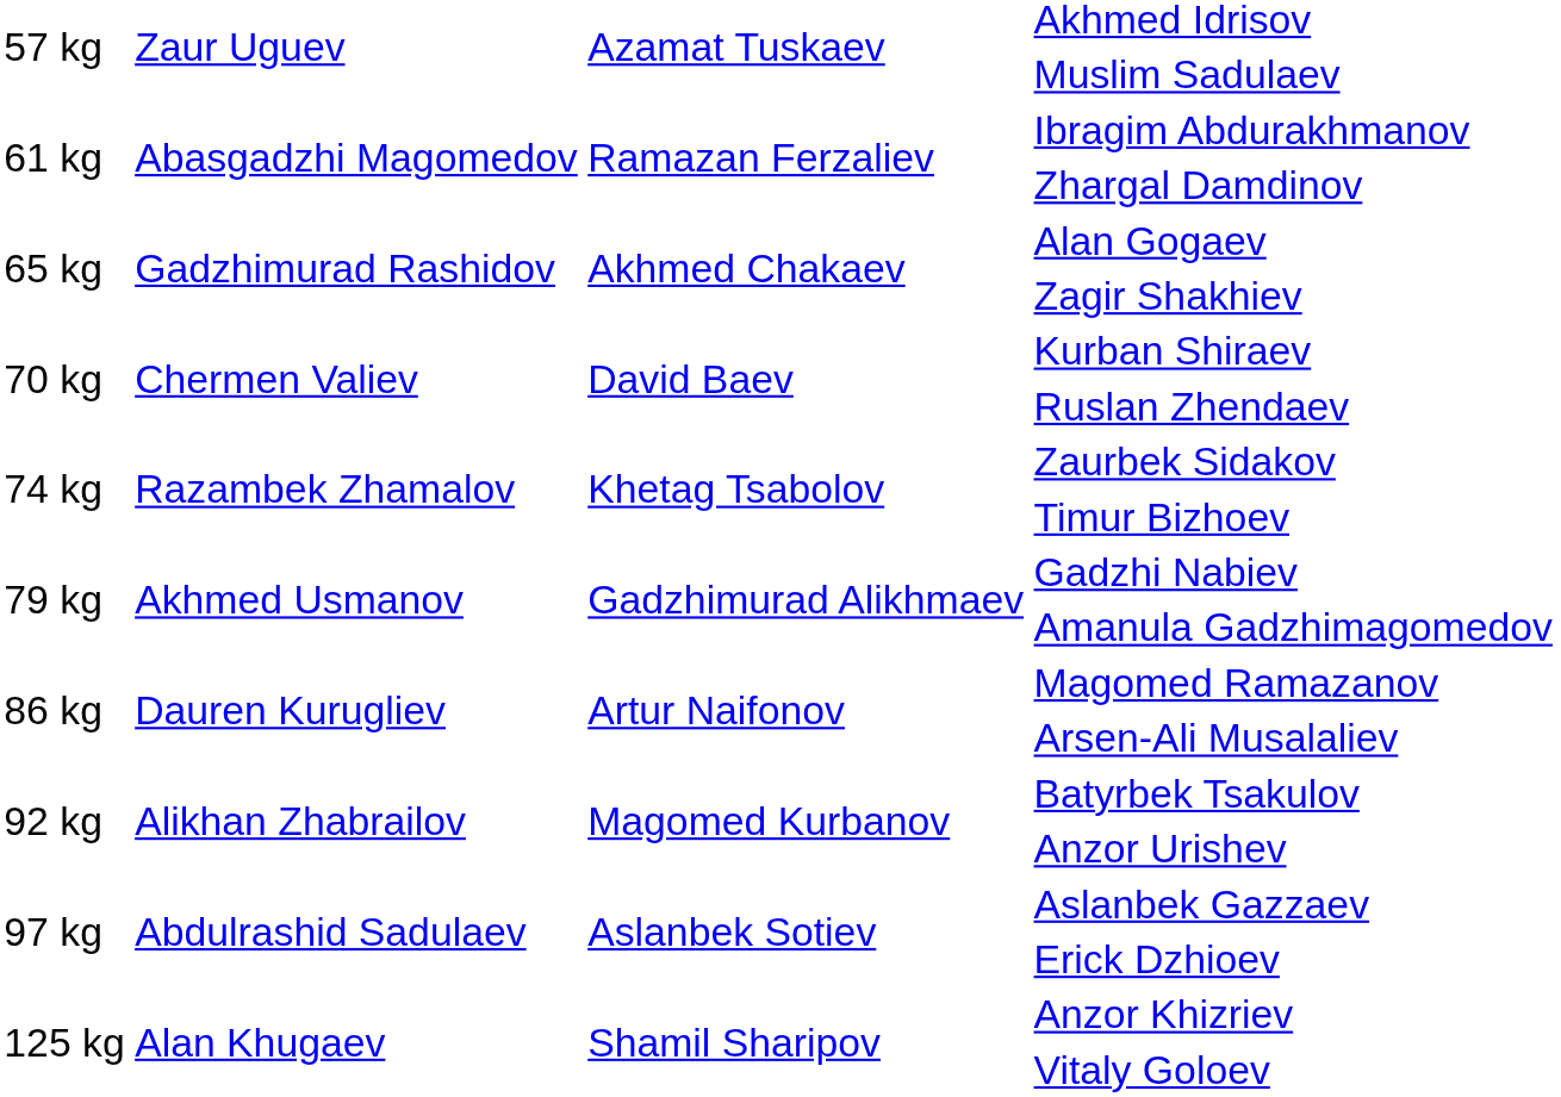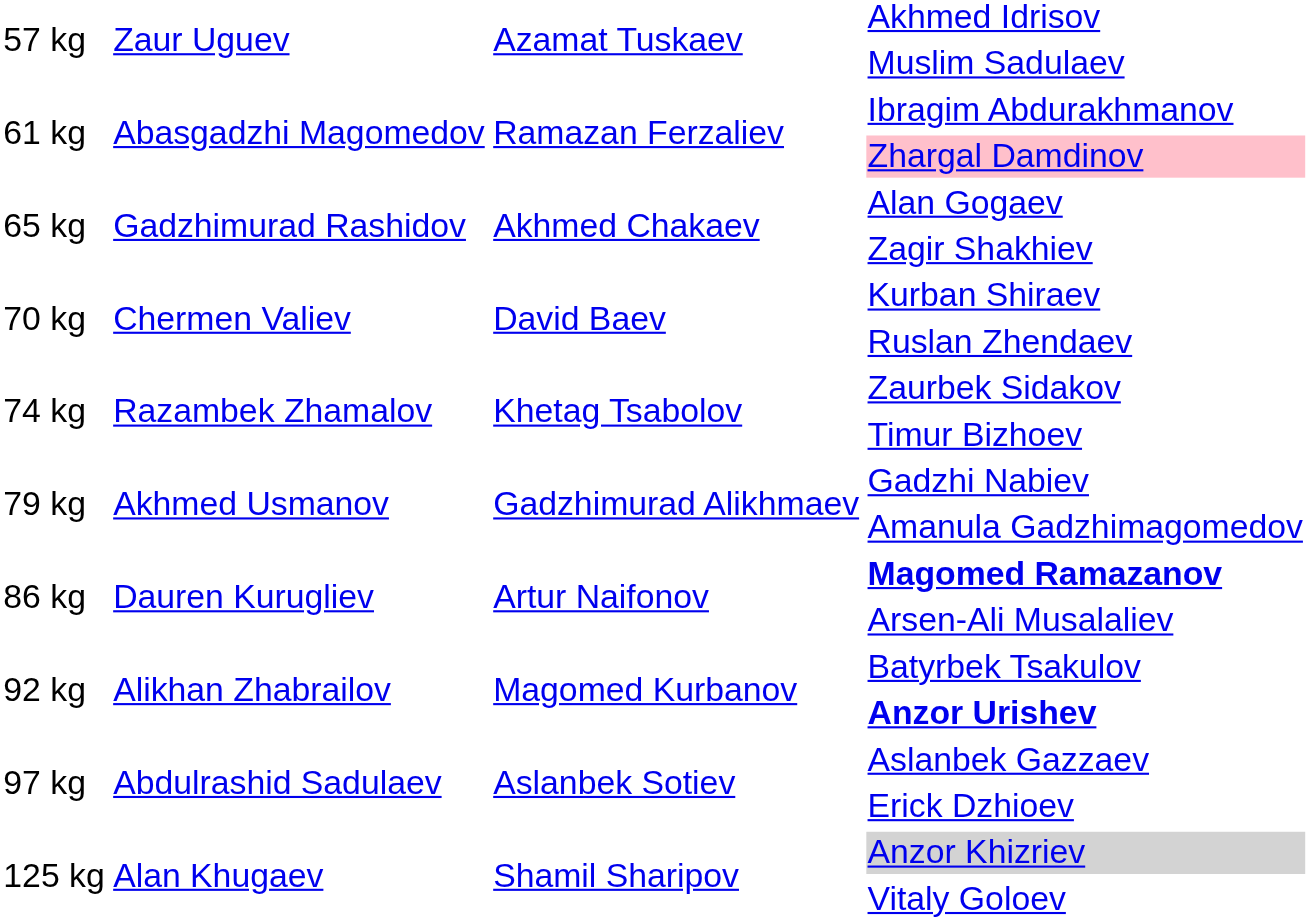Zhargal Damdinov | column 4: no background -> pink background
Magomed Ramazanov | column 4: normal -> bold
Anzor Urishev | column 4: normal -> bold
Anzor Khizriev | column 4: no background -> lightgrey background
